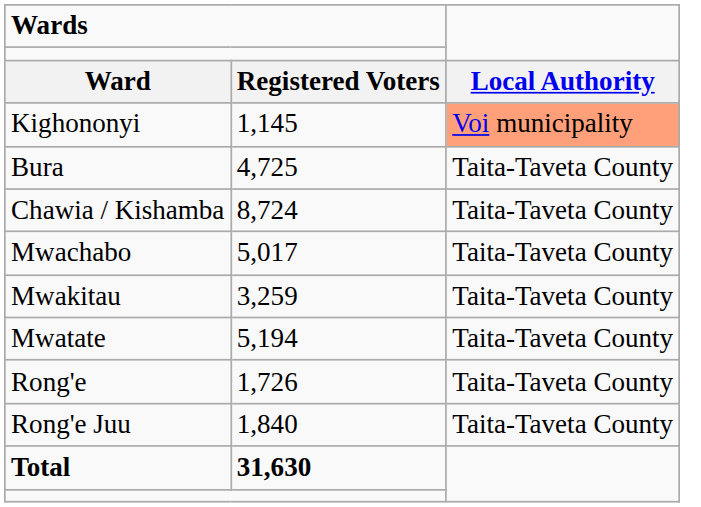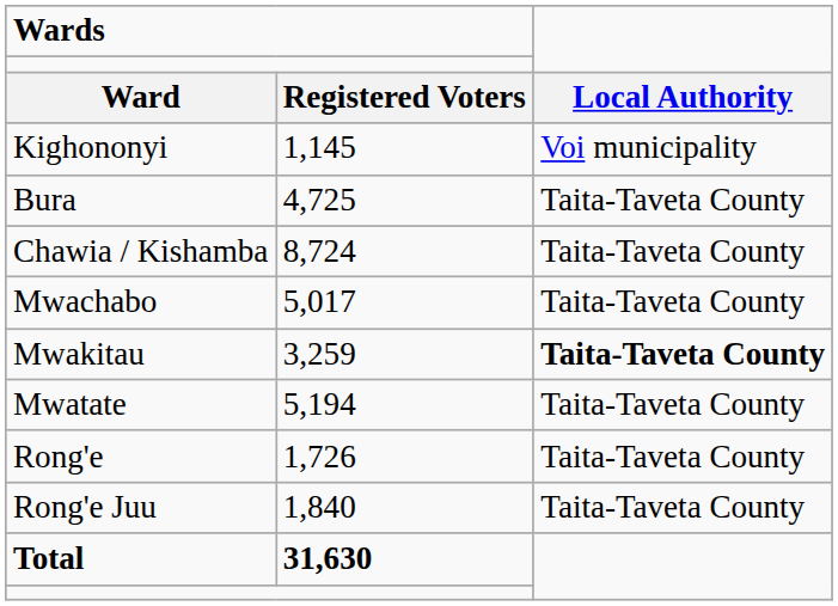Kighononyi | column 3: lightsalmon background -> no background
Mwakitau | column 3: normal -> bold
